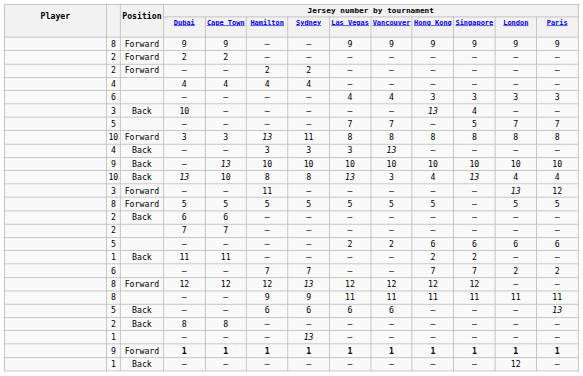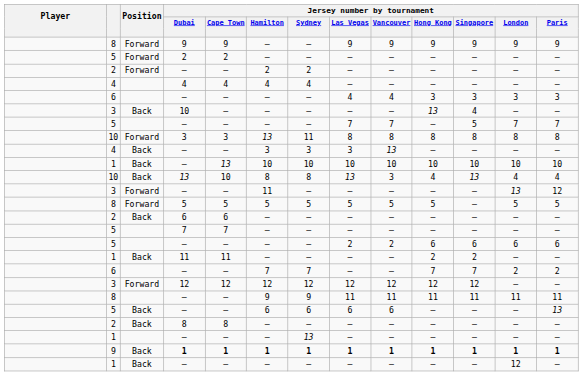row 5 | column 2: 2 -> 5
row 13 | column 2: 9 -> 1
row 18 | column 2: 2 -> 5
row 22 | column 2: 8 -> 3
row 22 | Jersey number by tournament / Sydney: 13 -> 12
row 27 | Position: Forward -> Back
